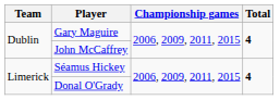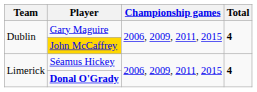John McCaffrey | Player: no background -> gold background
Donal O'Grady | Player: normal -> bold
